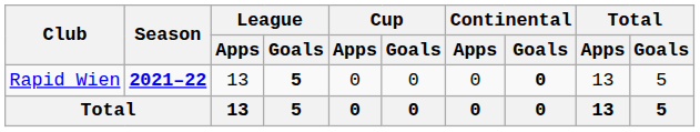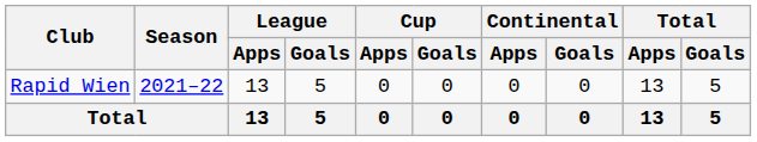Rapid Wien | Season: bold -> normal
Rapid Wien | League / Goals: bold -> normal
Rapid Wien | Continental / Goals: bold -> normal
